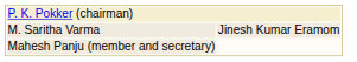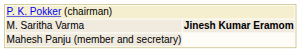M. Saritha Varma | column 2: normal -> bold
